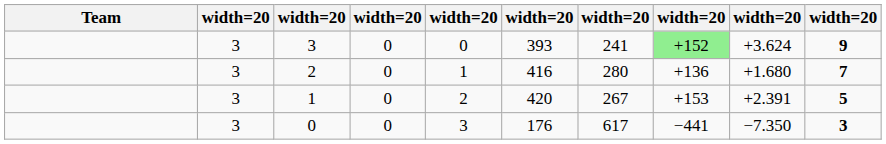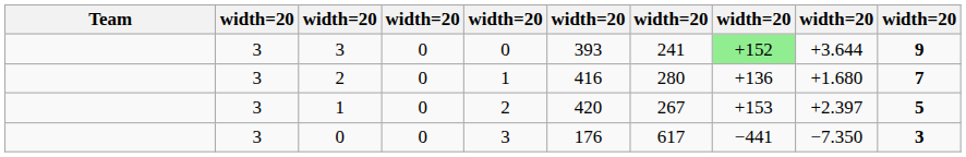row 2 | column 9: +3.624 -> +3.644
row 4 | column 9: +2.391 -> +2.397
